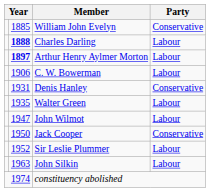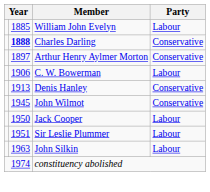William John Evelyn | Party: Conservative -> Labour
Charles Darling | Party: Labour -> Conservative
Arthur Henry Aylmer Morton | column 2: bold -> normal
Arthur Henry Aylmer Morton | Party: Labour -> Conservative
Denis Hanley | column 2: 1931 -> 1913
- row: 1935 | Walter Green | Labour
John Wilmot | column 2: 1947 -> 1945
John Wilmot | Party: Labour -> Conservative
Jack Cooper | Party: Conservative -> Labour
Sir Leslie Plummer | column 2: 1952 -> 1951
